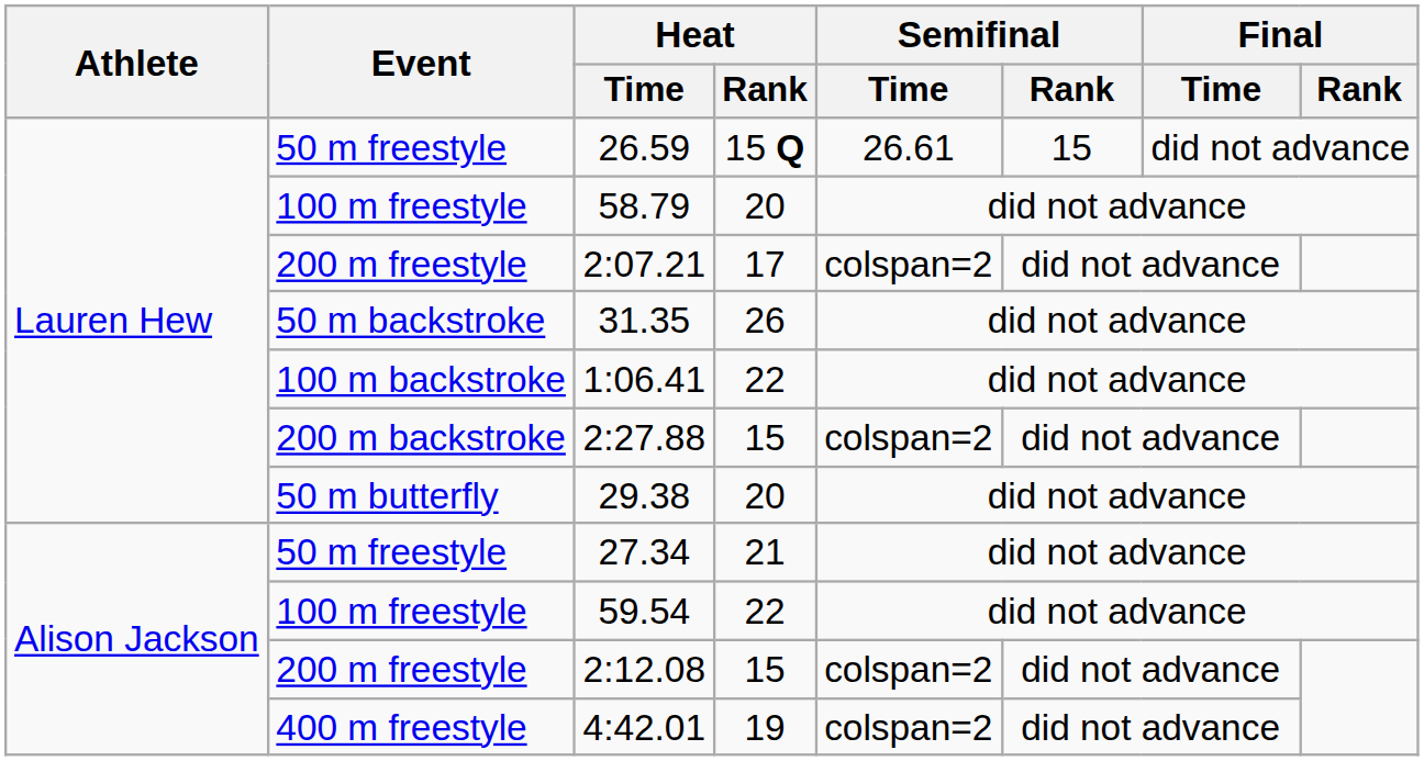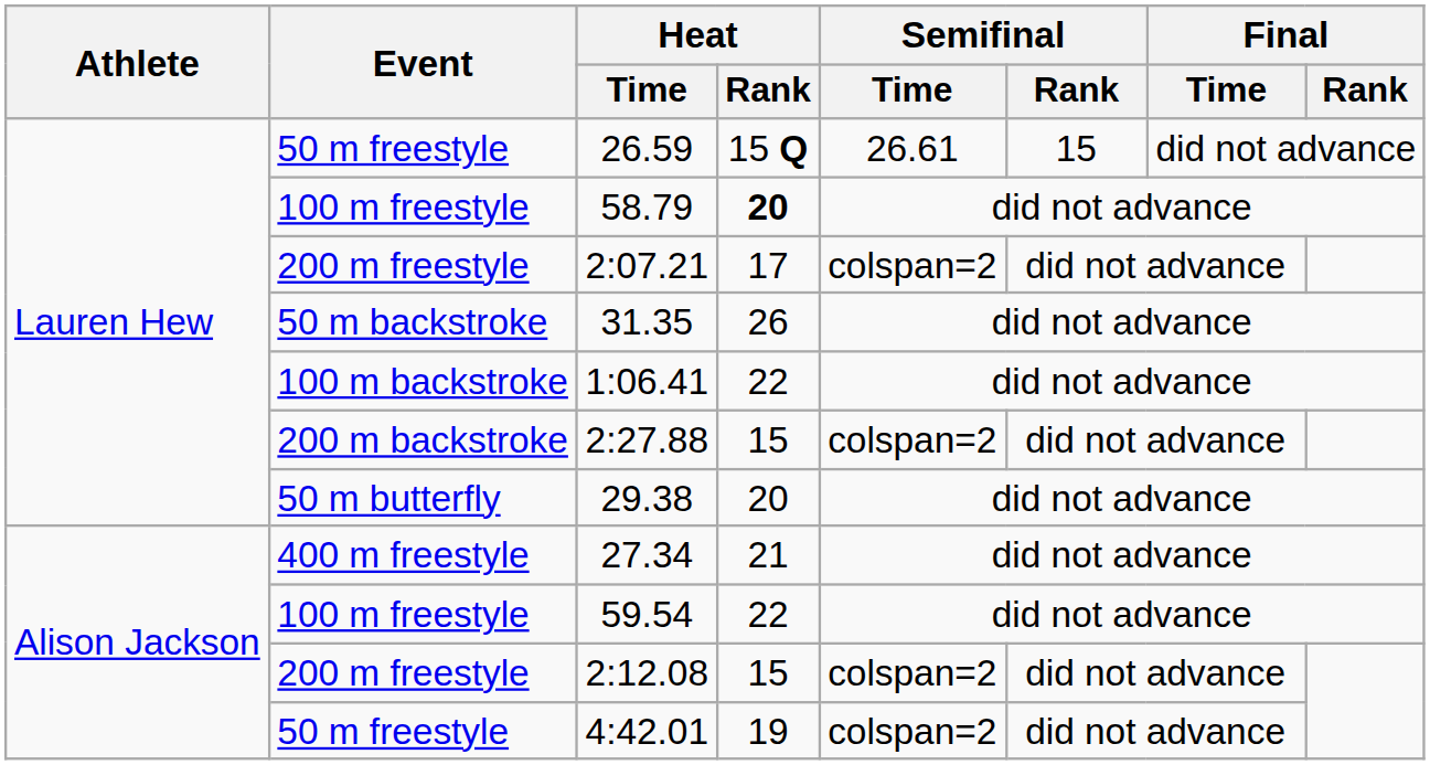58.79 | Heat / Rank: normal -> bold
27.34 | Event: 50 m freestyle -> 400 m freestyle
4:42.01 | Event: 400 m freestyle -> 50 m freestyle
